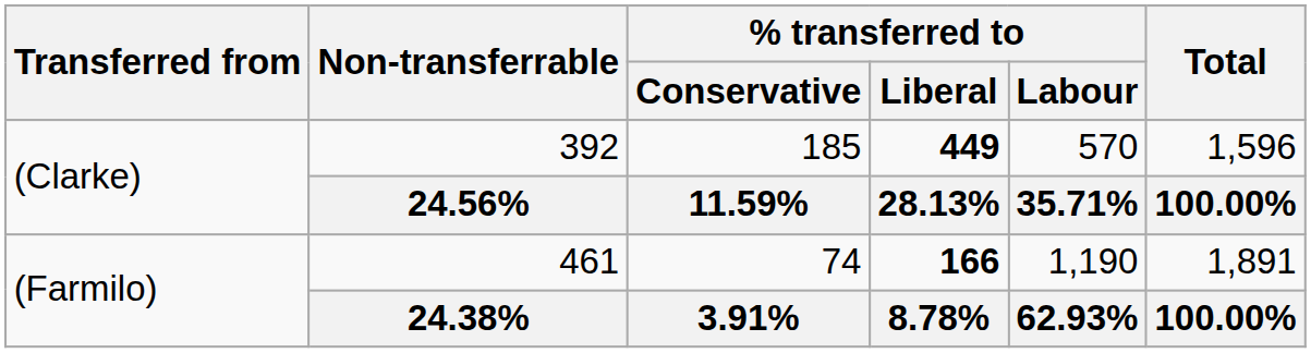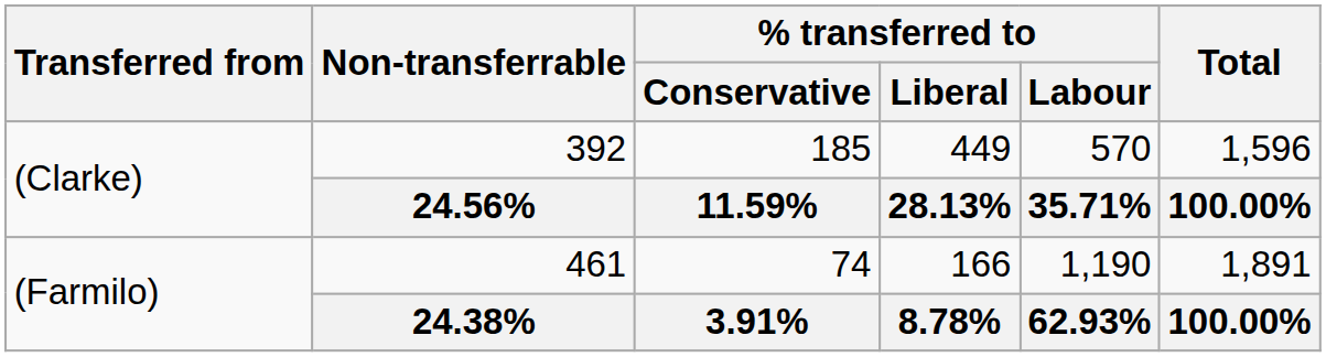(Clarke) / 392 | % transferred to / Liberal: bold -> normal
(Farmilo) / 461 | % transferred to / Liberal: bold -> normal
